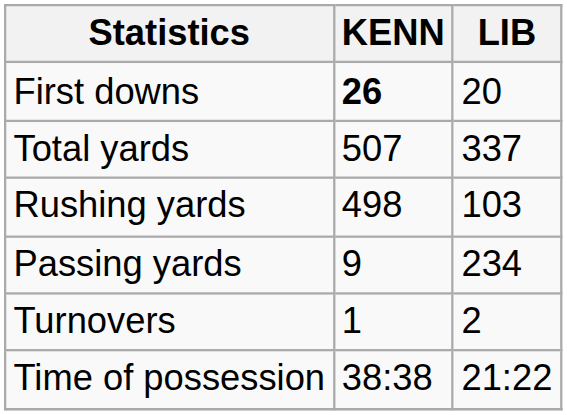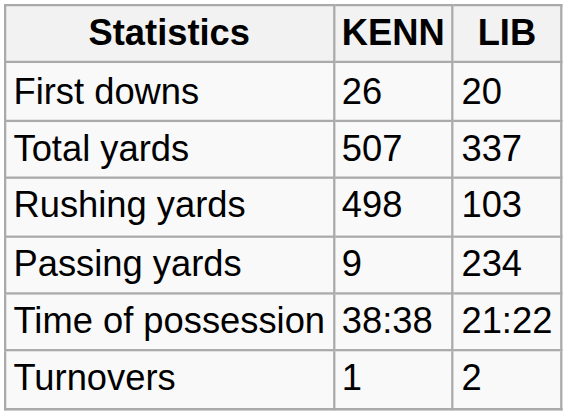First downs | KENN: bold -> normal
rows swapped: Turnovers <-> Time of possession
